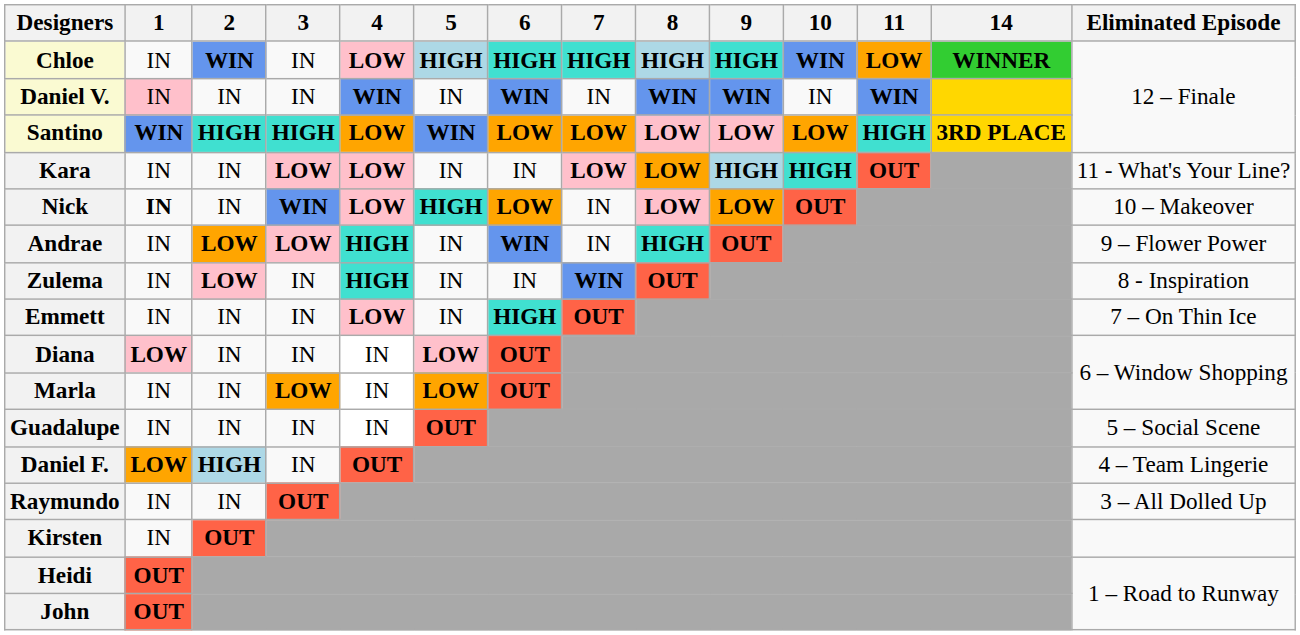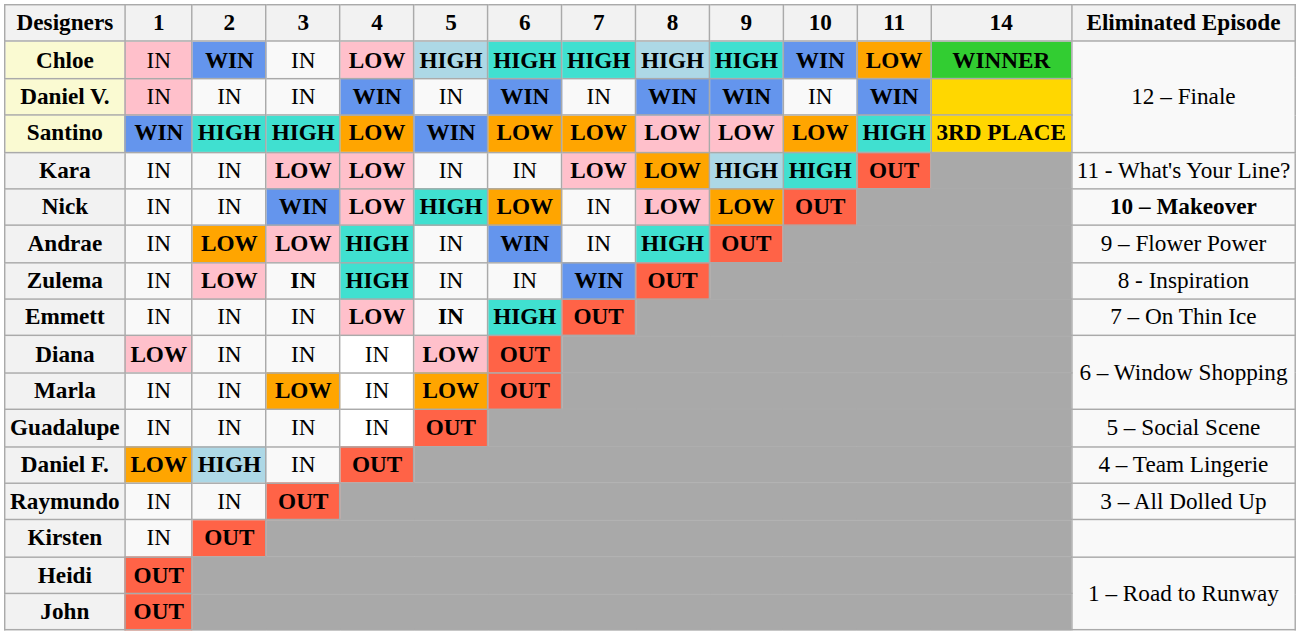Chloe | 1: no background -> pink background
Nick | 1: bold -> normal
Nick | Eliminated Episode: normal -> bold
Zulema | 3: normal -> bold
Emmett | 5: normal -> bold
